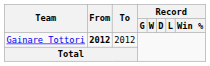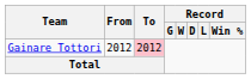Gainare Tottori | From: bold -> normal
Gainare Tottori | To: no background -> pink background
